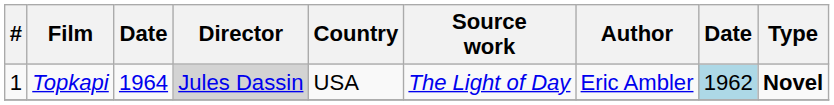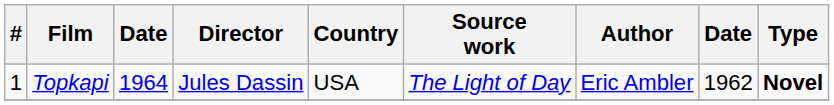Topkapi | Director: lightgrey background -> no background
Topkapi | column 8: lightblue background -> no background
